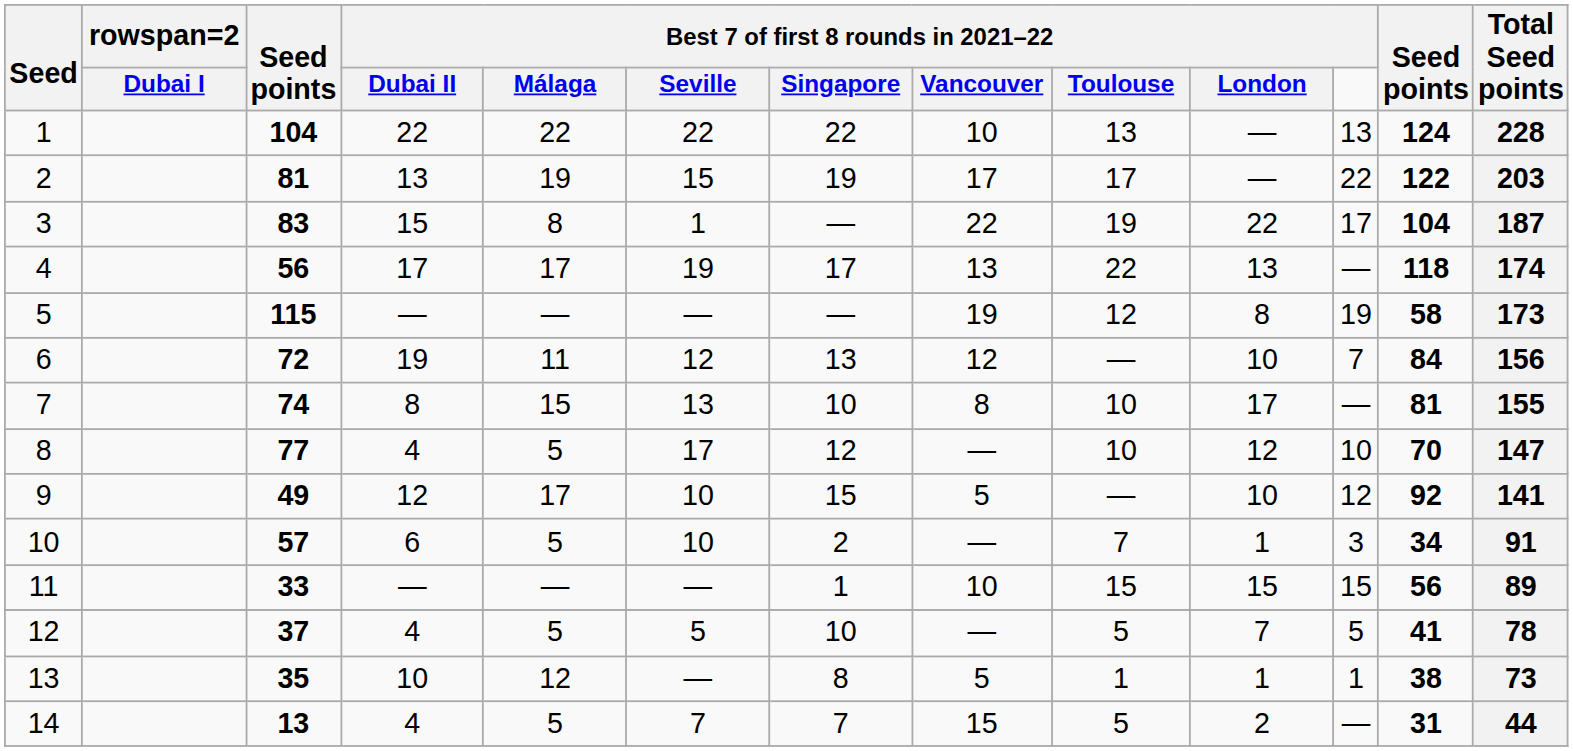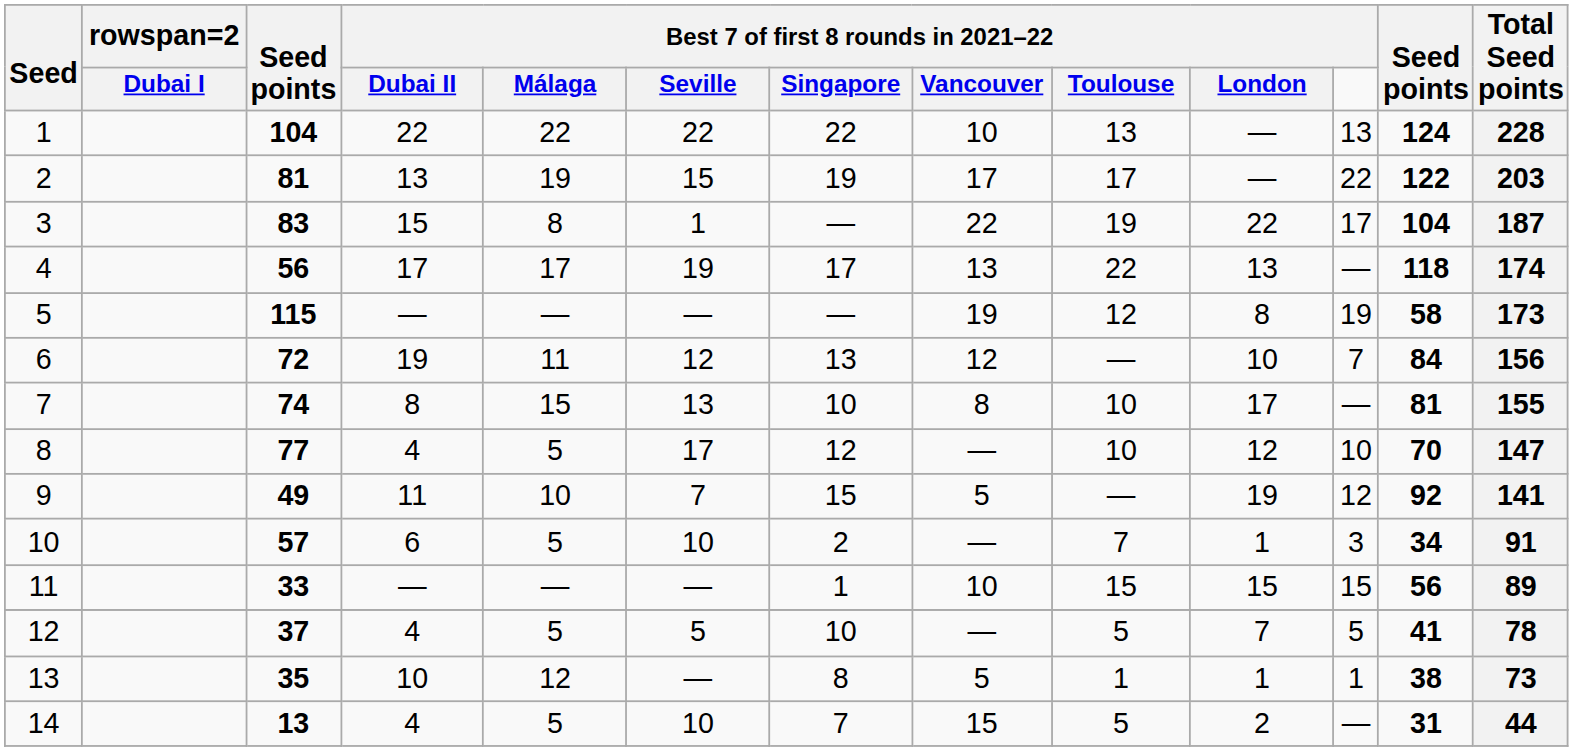9 | Best 7 of first 8 rounds in 2021–22 / Dubai II: 12 -> 11
9 | Best 7 of first 8 rounds in 2021–22 / Málaga: 17 -> 10
9 | Best 7 of first 8 rounds in 2021–22 / Seville: 10 -> 7
9 | Best 7 of first 8 rounds in 2021–22 / London: 10 -> 19
14 | Best 7 of first 8 rounds in 2021–22 / Seville: 7 -> 10
